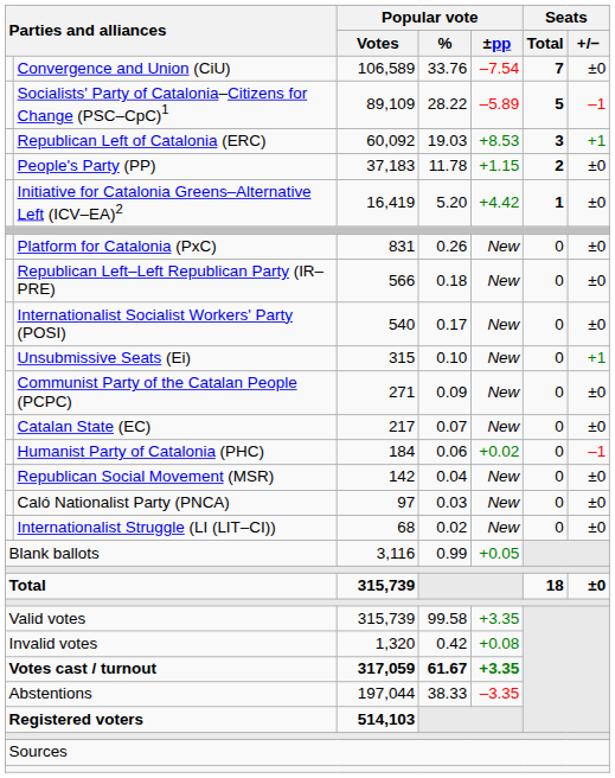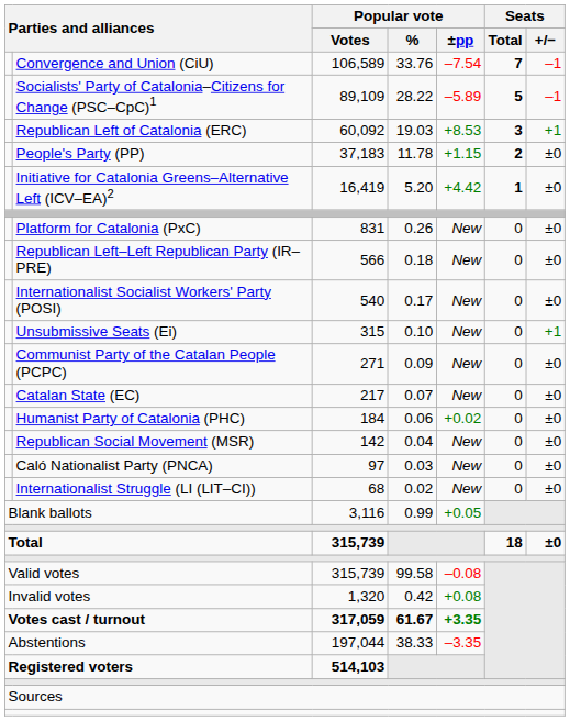Convergence and Union (CiU) | Seats / +/−: ±0 -> –1
Humanist Party of Catalonia (PHC) | Seats / +/−: –1 -> ±0
Valid votes | Popular vote / ±pp: +3.35 -> –0.08
